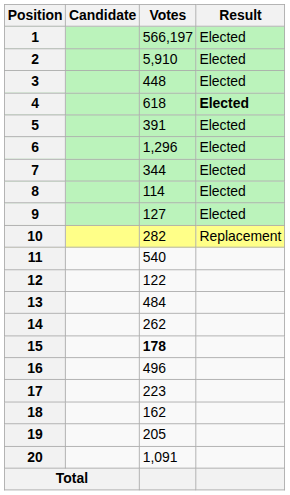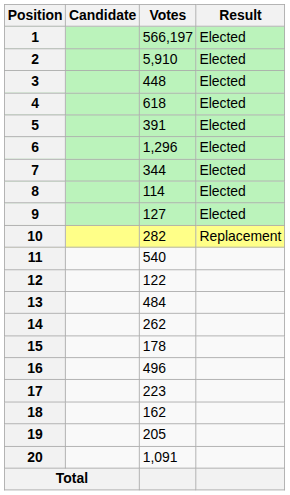4 | Result: bold -> normal
15 | Votes: bold -> normal
